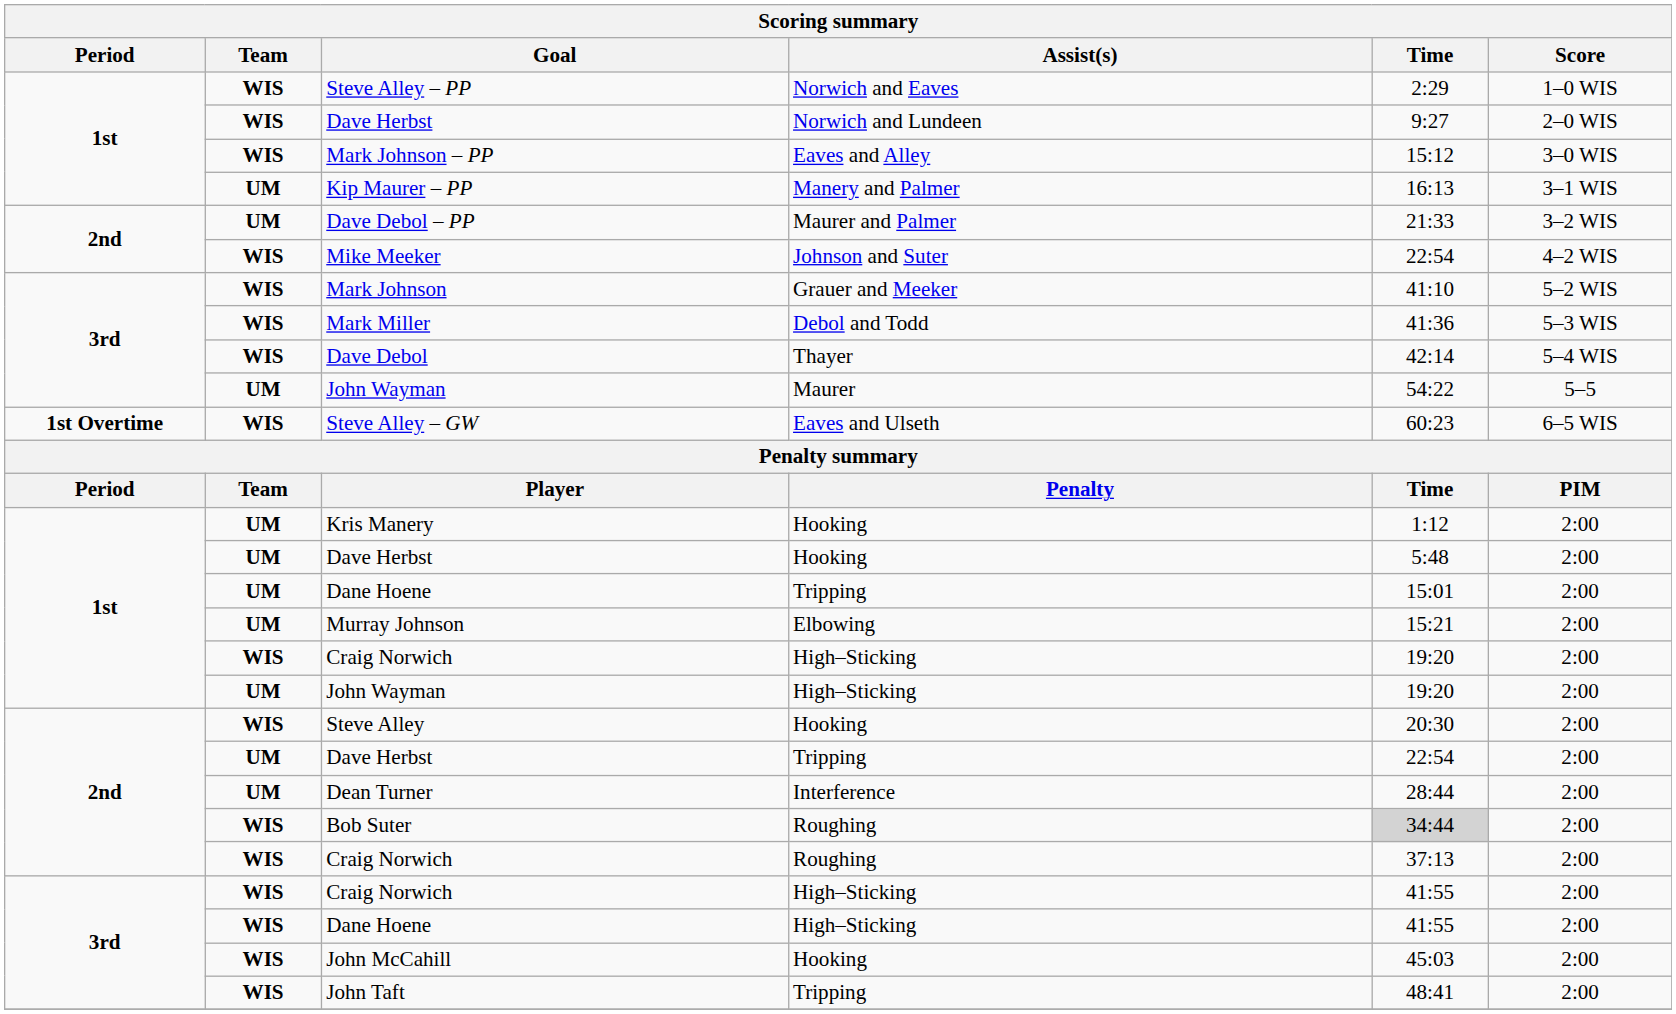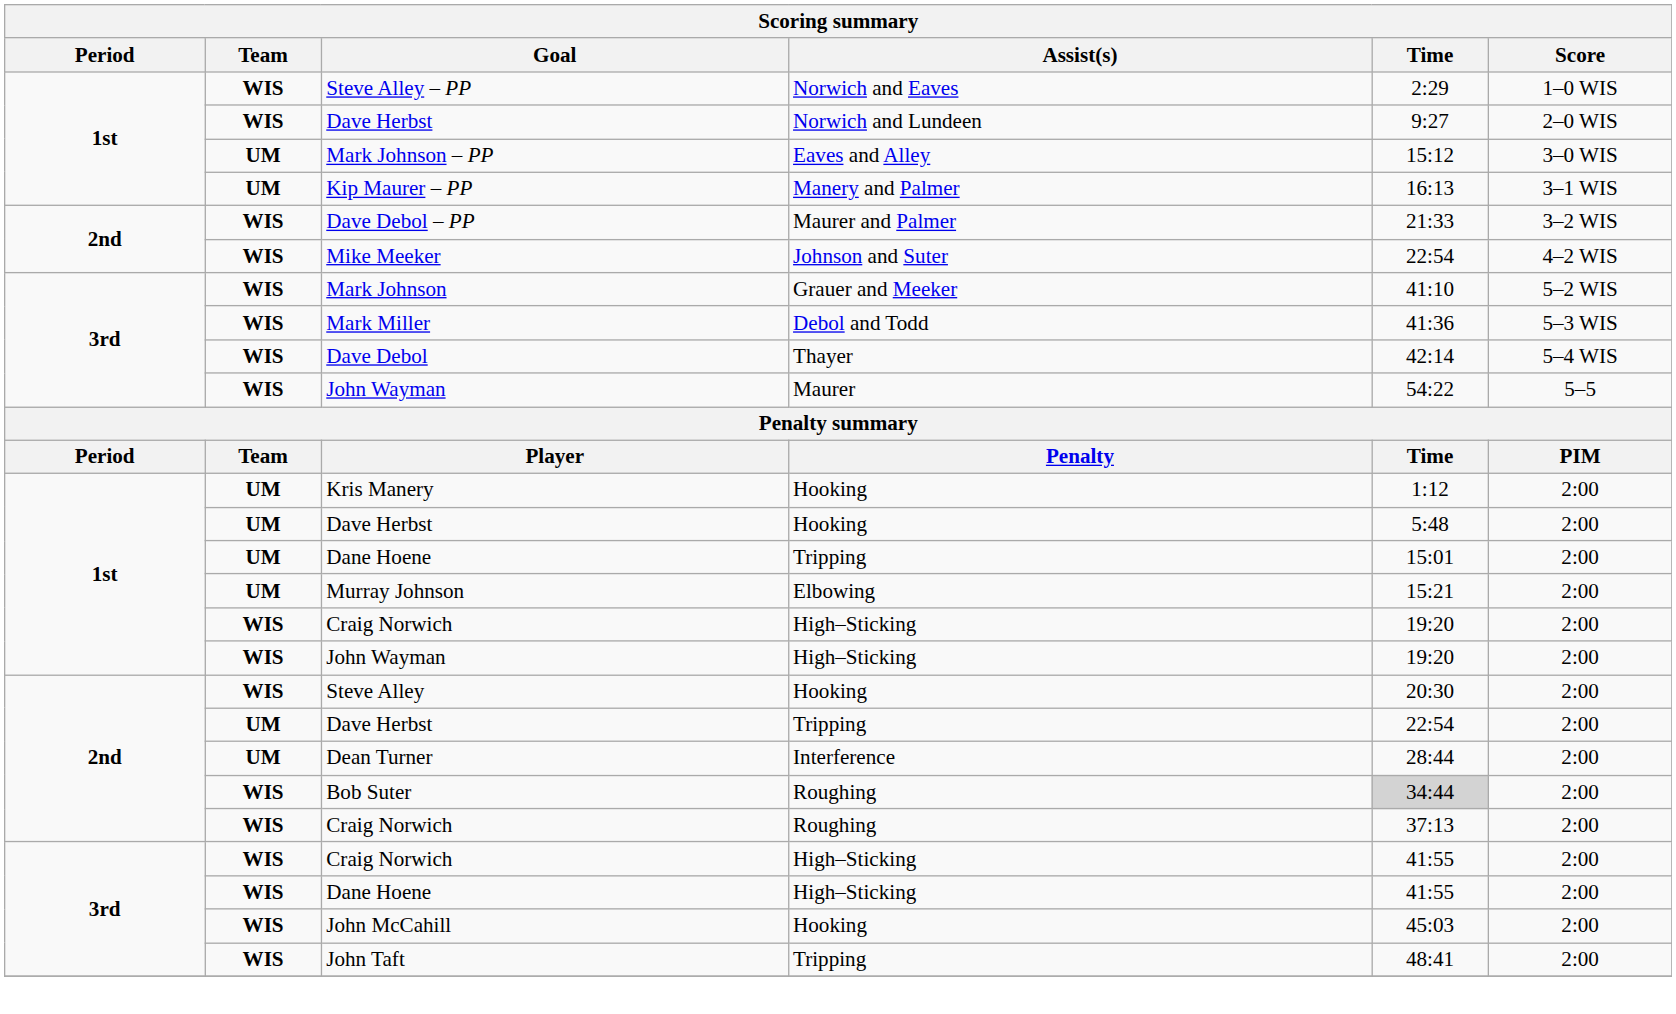Mark Johnson – PP | Team: WIS -> UM
Dave Debol – PP | Team: UM -> WIS
John Wayman / Maurer | Team: UM -> WIS
- row: 1st Overtime | WIS | Steve Alley – GW | Eaves and Ulseth | 60:23 | 6–5 WIS
John Wayman / High–Sticking | Team: UM -> WIS
